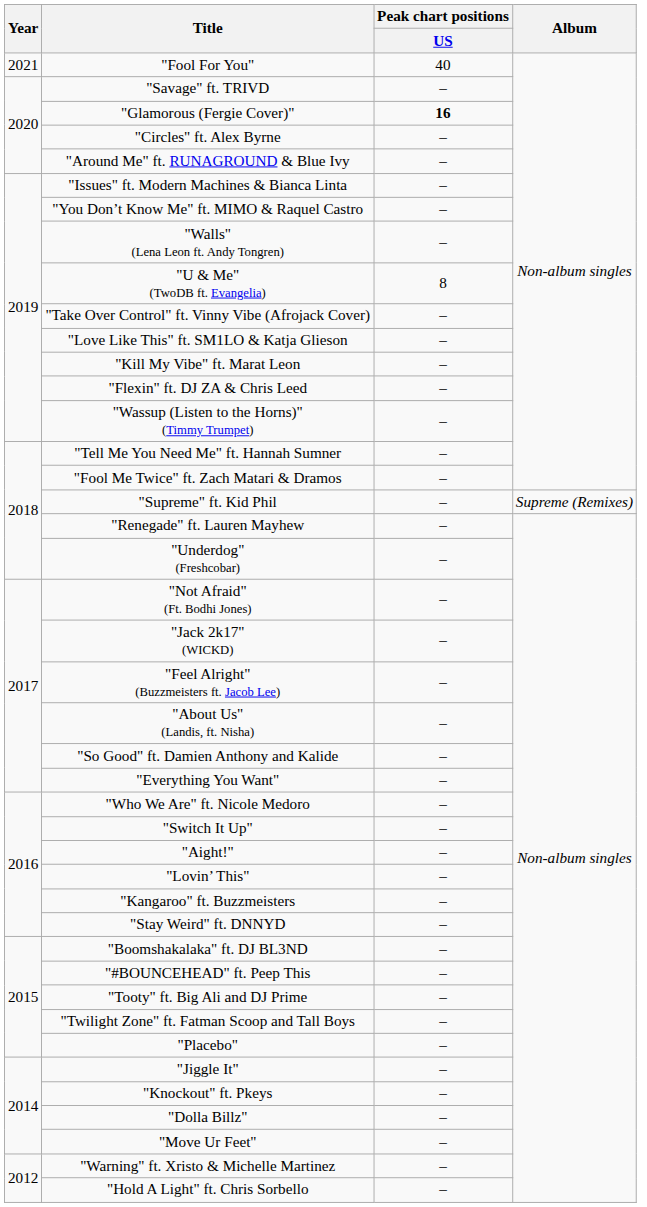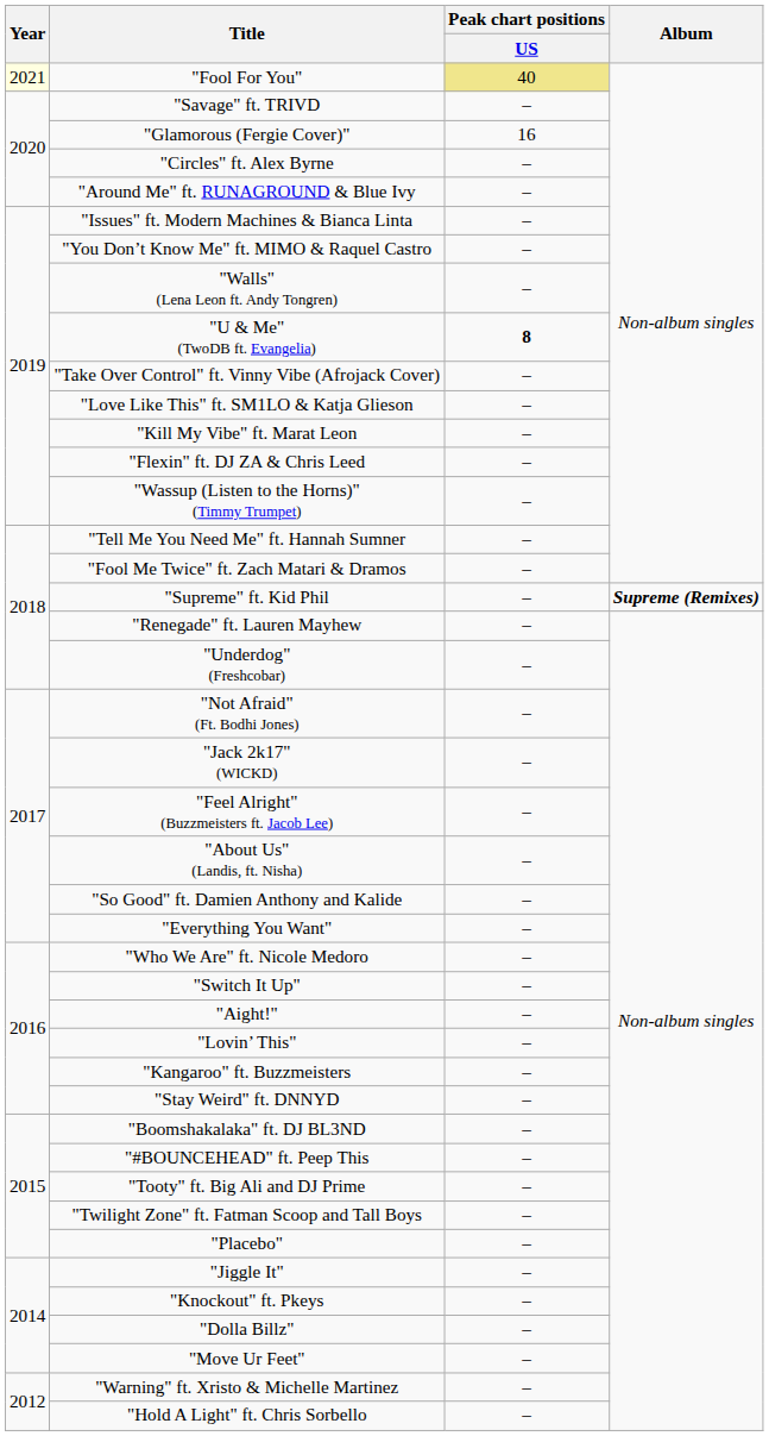"Fool For You" | Year: no background -> lightyellow background
"Fool For You" | Peak chart positions / US: no background -> khaki background
"Glamorous (Fergie Cover)" | Peak chart positions / US: bold -> normal
"U & Me" (TwoDB ft. Evangelia) | Peak chart positions / US: normal -> bold
"Supreme" ft. Kid Phil | Album: normal -> bold
